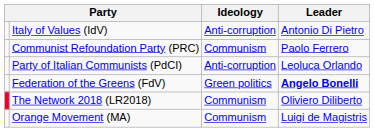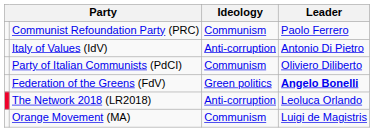rows swapped: Italy of Values (IdV) <-> Communist Refoundation Party (PRC)
Party of Italian Communists (PdCI) | Ideology: Anti-corruption -> Communism
Party of Italian Communists (PdCI) | Leader: Leoluca Orlando -> Oliviero Diliberto
The Network 2018 (LR2018) | Ideology: Communism -> Anti-corruption
The Network 2018 (LR2018) | Leader: Oliviero Diliberto -> Leoluca Orlando
